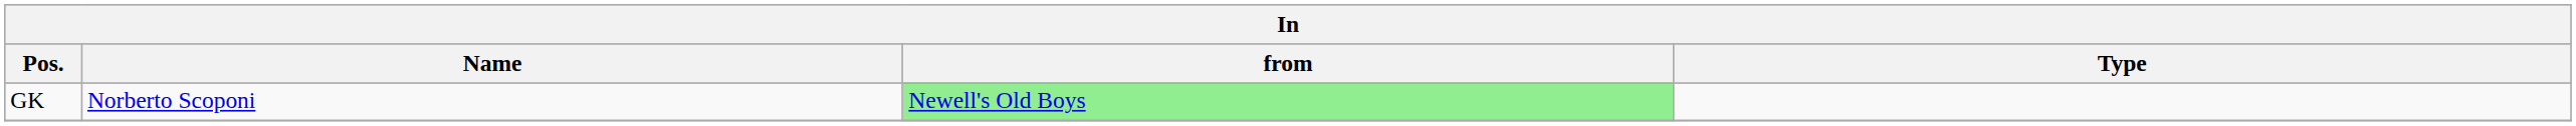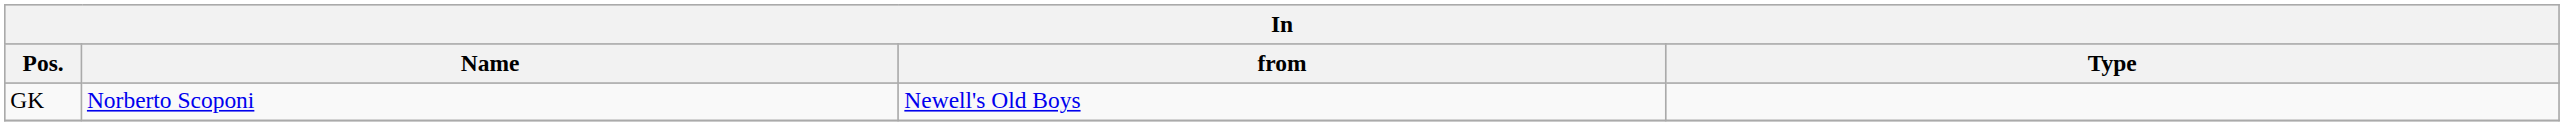GK | from: lightgreen background -> no background
